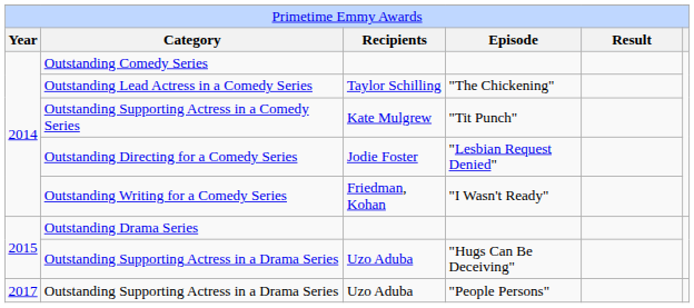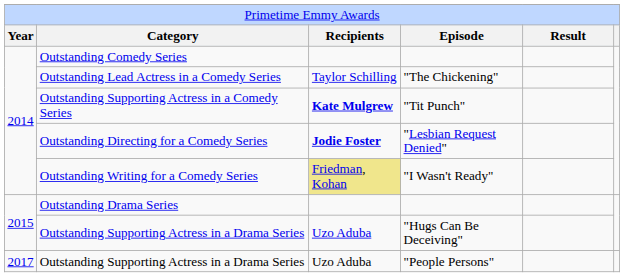Outstanding Supporting Actress in a Comedy Series | column 3: normal -> bold
Outstanding Directing for a Comedy Series | column 3: normal -> bold
Outstanding Writing for a Comedy Series | column 3: no background -> khaki background
